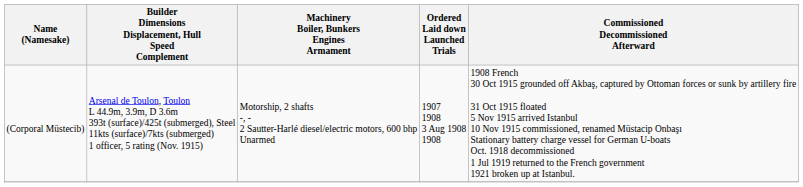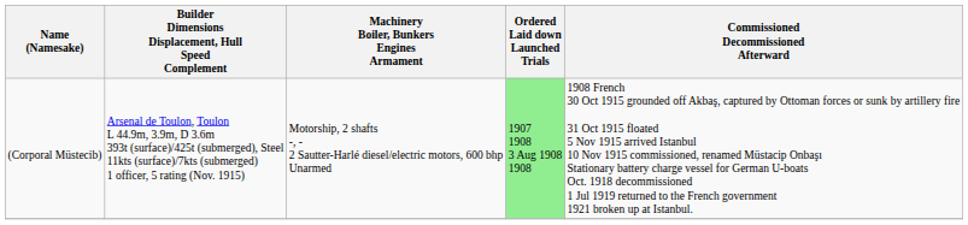(Corporal Müstecib) | Ordered Laid down Launched Trials: no background -> lightgreen background
